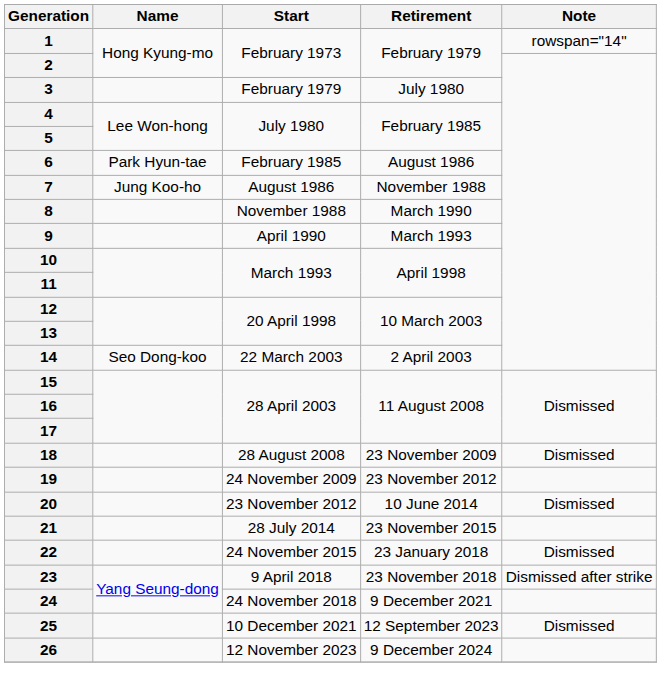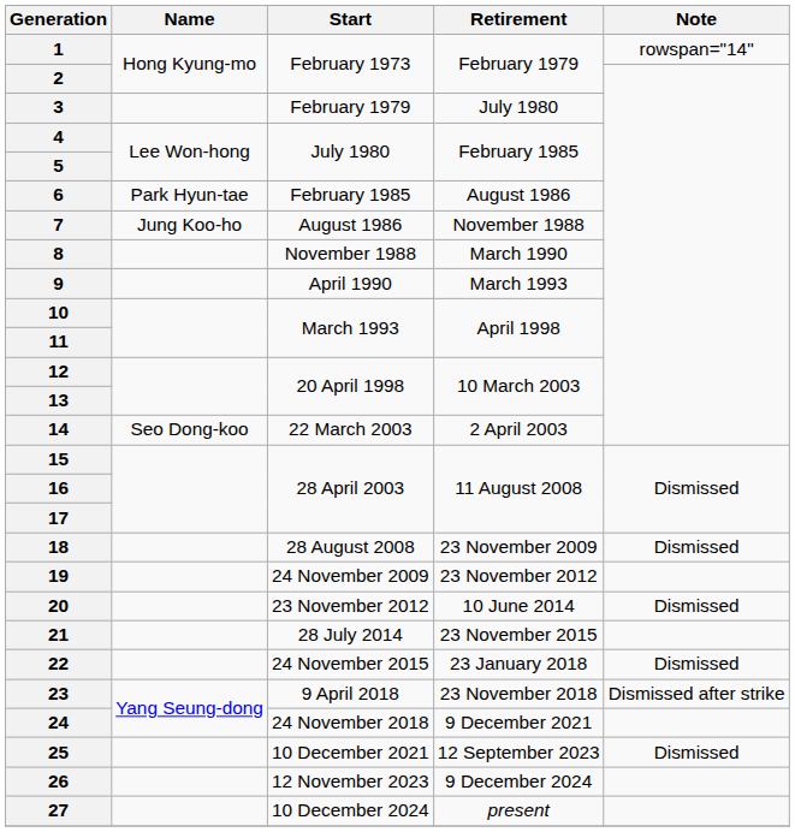+ row: 27 | 10 December 2024 | present
